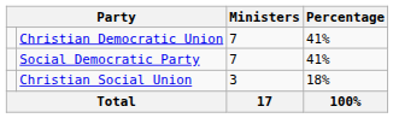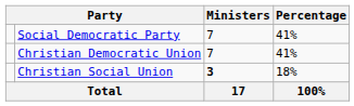rows swapped: Christian Democratic Union <-> Social Democratic Party
Christian Social Union | Ministers: normal -> bold
